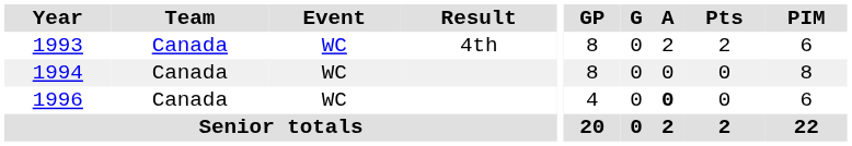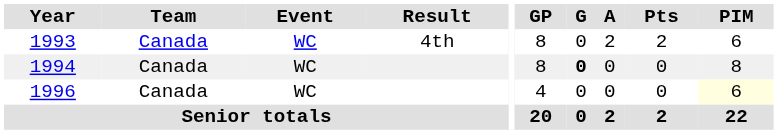1994 | G: normal -> bold
1996 | A: bold -> normal
1996 | PIM: no background -> lightyellow background
